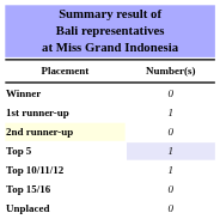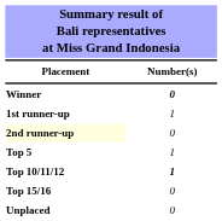row 3 | column 2: normal -> bold
row 6 | column 2: lavender background -> no background
row 7 | column 2: normal -> bold
